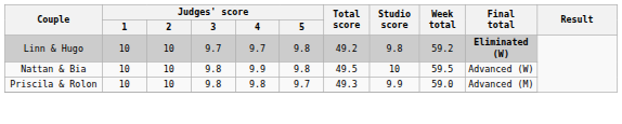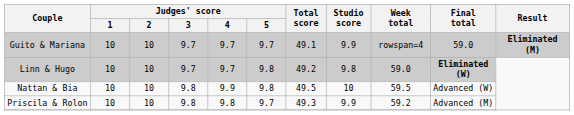+ row: Guito & Mariana | 10 | 10 | 9.7 | 9.7 | 9.7 | 49.1 | 9.9 | rowspan=4 | 59.0 | Eliminated (M)
Linn & Hugo | Week total: 59.2 -> 59.0
Priscila & Rolon | Week total: 59.0 -> 59.2
